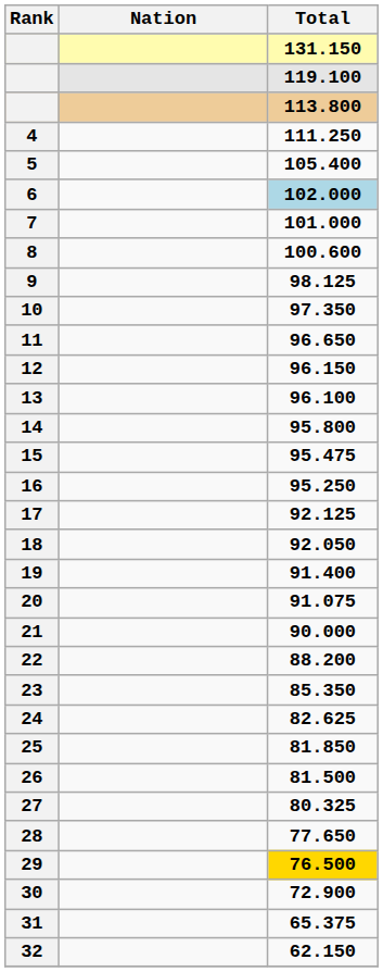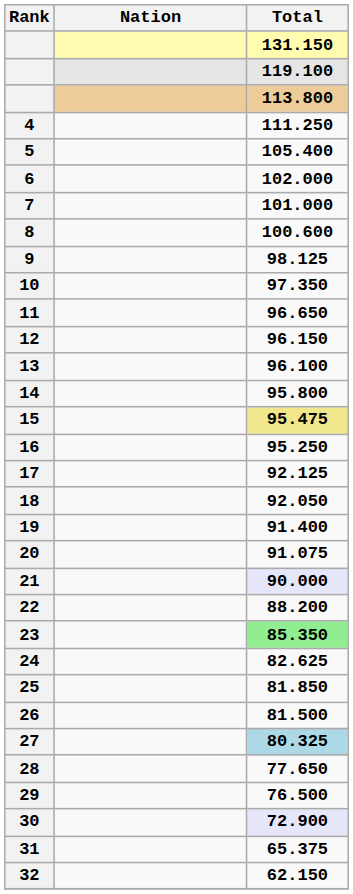102.000 | Total: lightblue background -> no background
95.475 | Total: no background -> khaki background
90.000 | Total: no background -> lavender background
85.350 | Total: no background -> lightgreen background
80.325 | Total: no background -> lightblue background
76.500 | Total: gold background -> no background
72.900 | Total: no background -> lavender background
